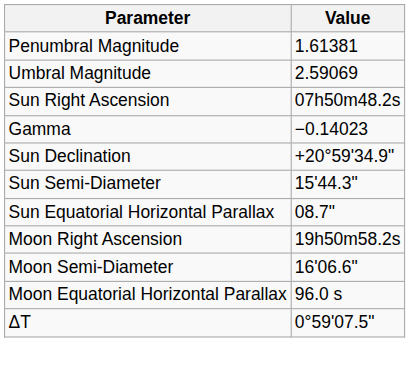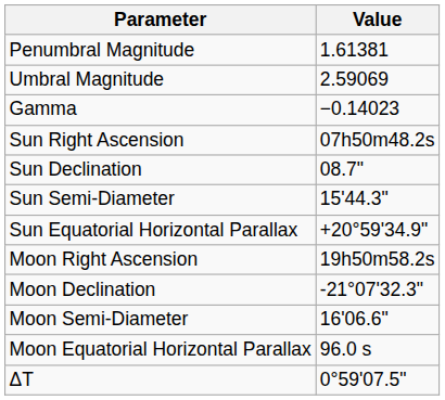rows swapped: Gamma <-> Sun Right Ascension
Sun Declination | Value: +20°59'34.9" -> 08.7"
Sun Equatorial Horizontal Parallax | Value: 08.7" -> +20°59'34.9"
+ row: Moon Declination | -21°07'32.3"
